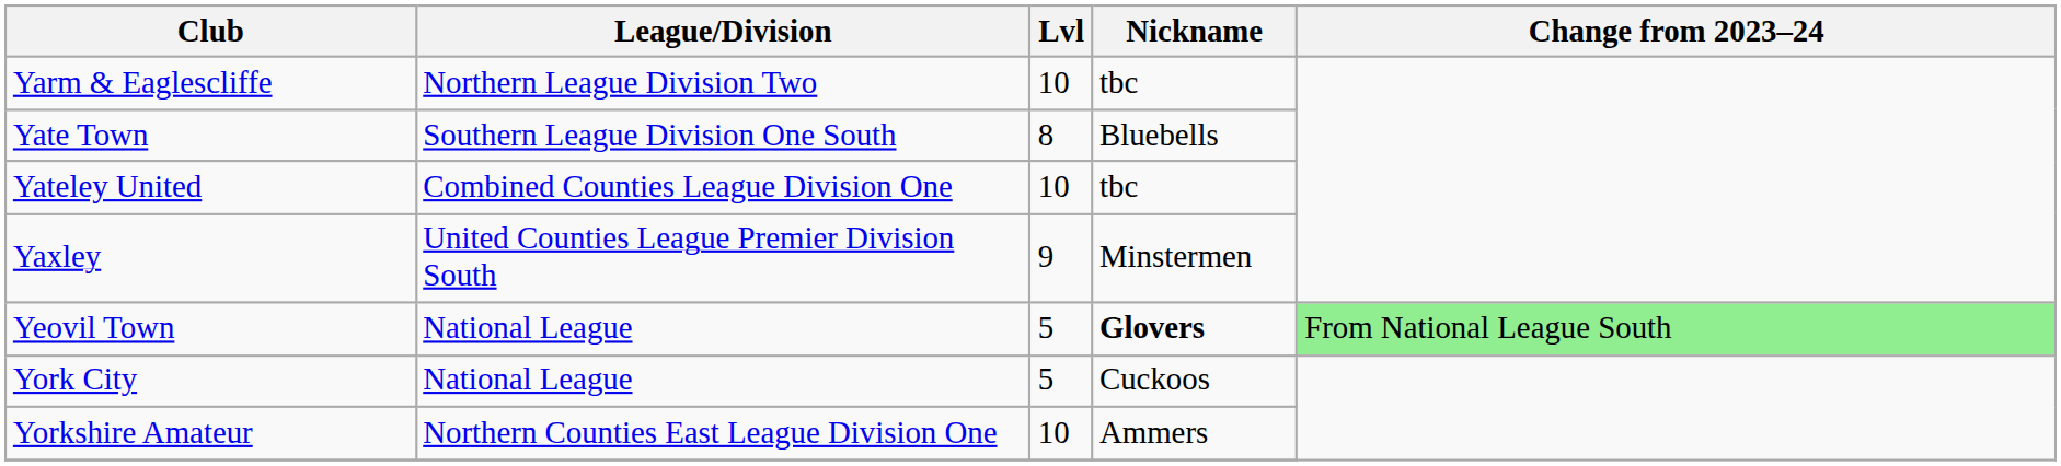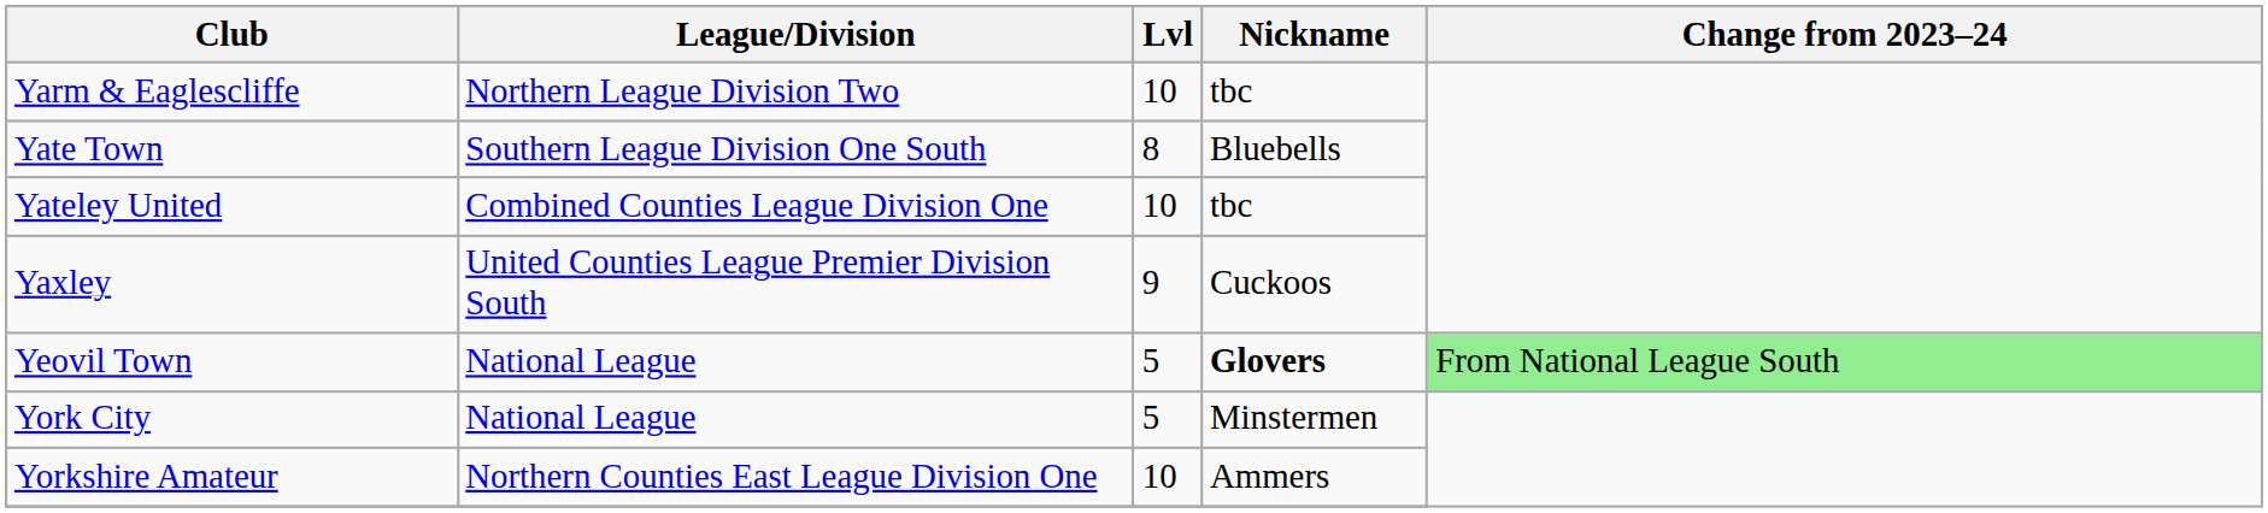Yaxley | Nickname: Minstermen -> Cuckoos
York City | Nickname: Cuckoos -> Minstermen
